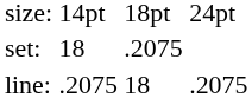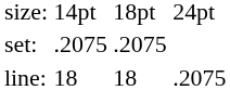set: | column 2: 18 -> .2075
line: | column 2: .2075 -> 18
